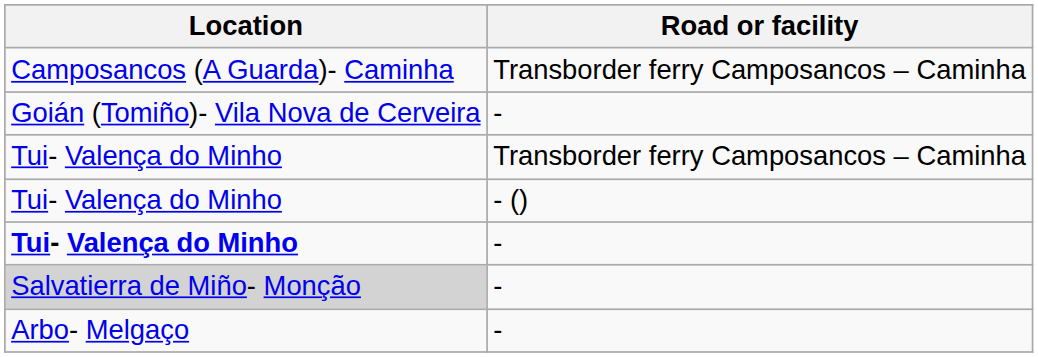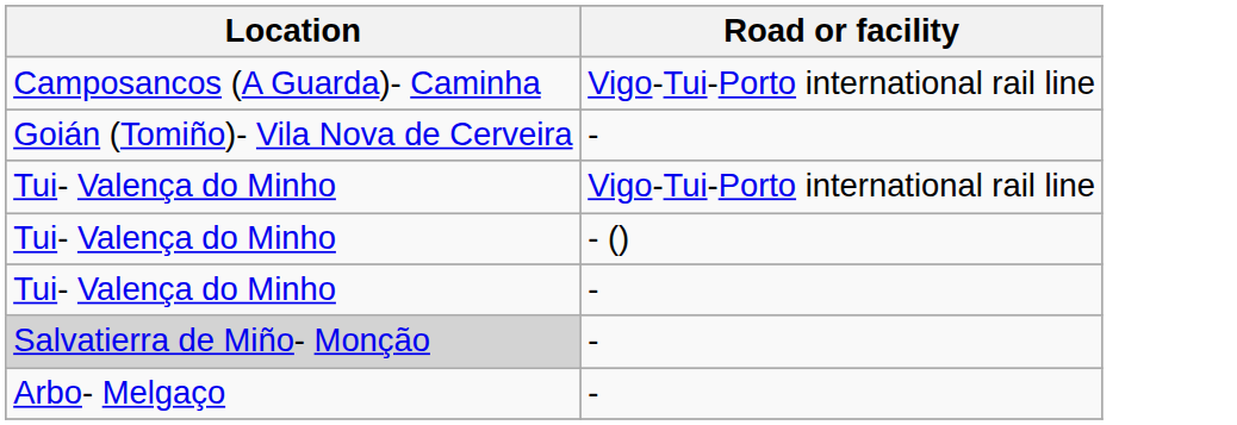row 2 | Road or facility: Transborder ferry Camposancos – Caminha -> Vigo-Tui-Porto international rail line
row 4 | Road or facility: Transborder ferry Camposancos – Caminha -> Vigo-Tui-Porto international rail line
row 6 | Location: bold -> normal
